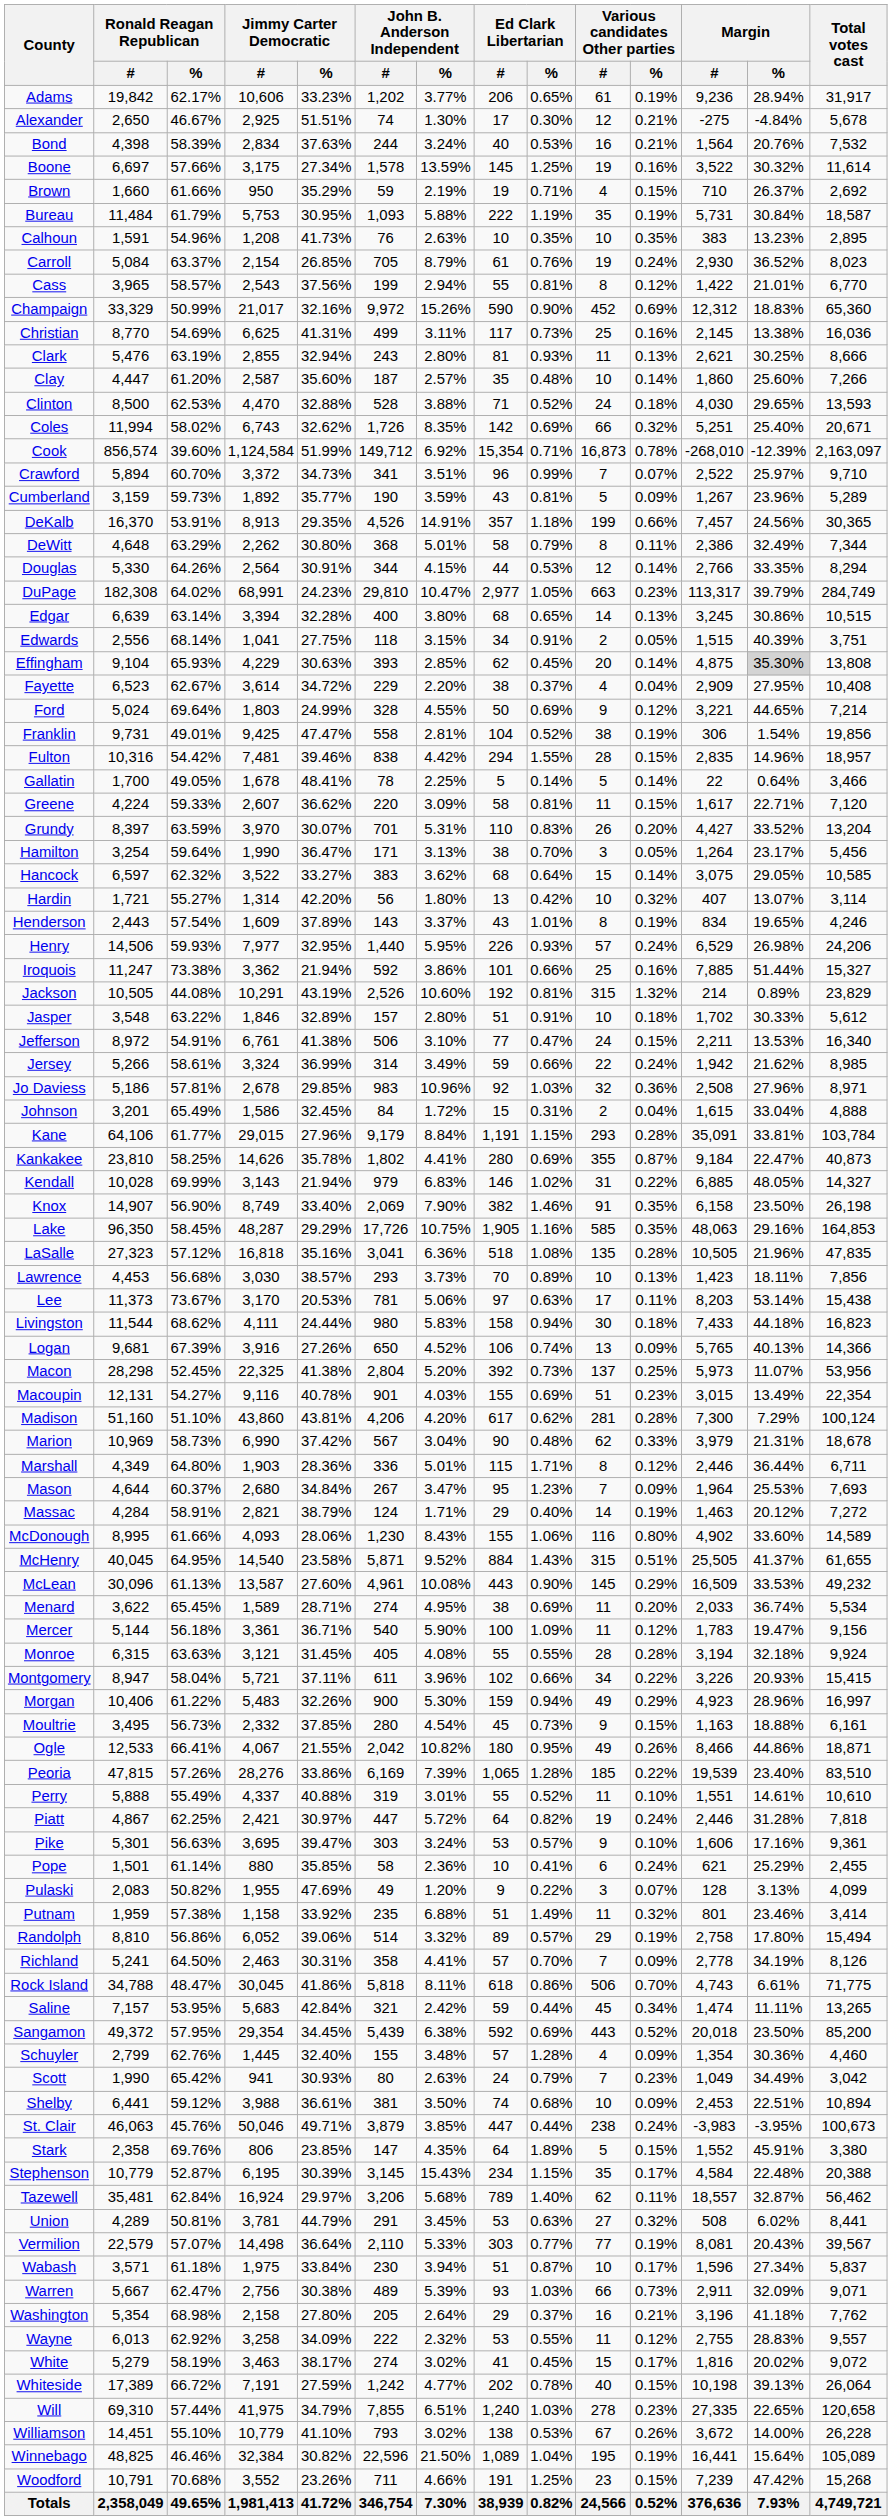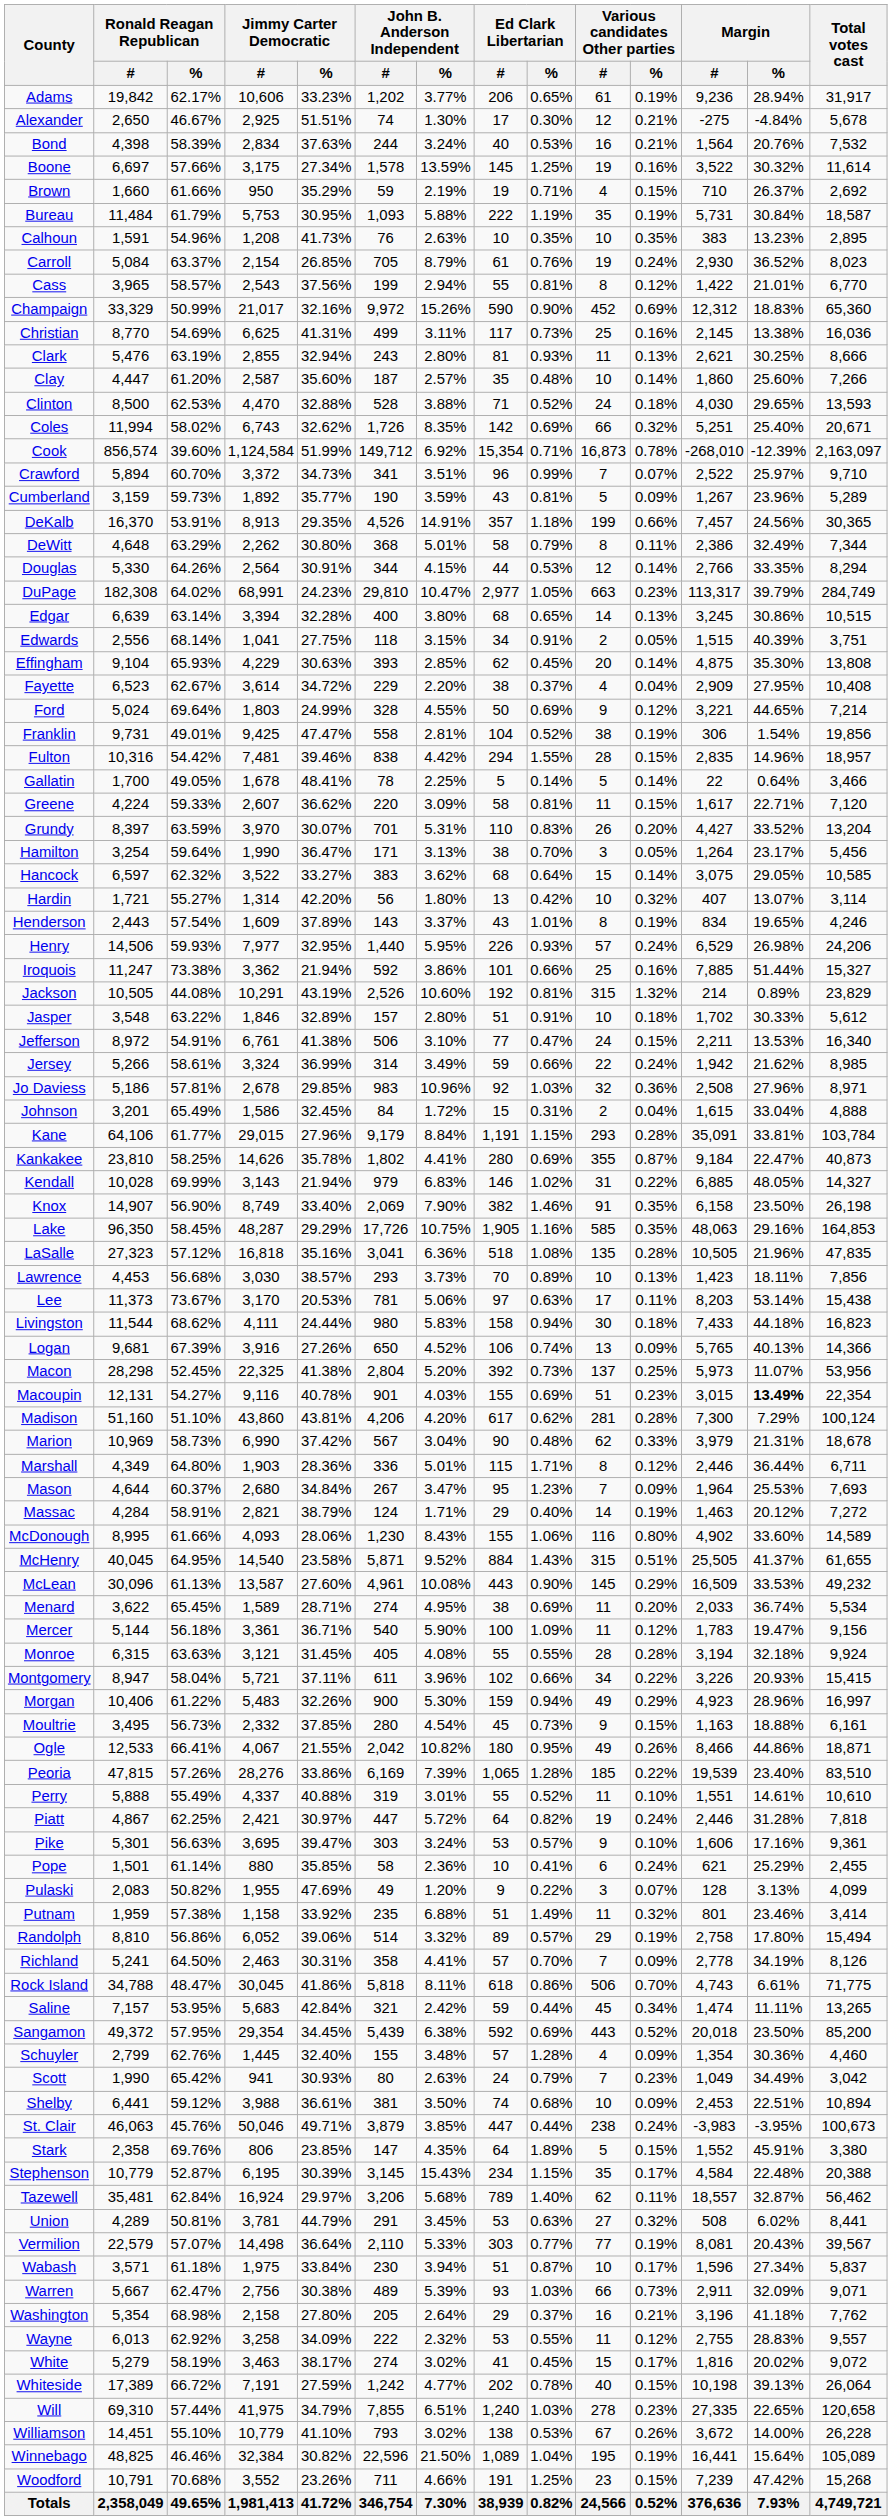Effingham | Margin / %: lightgrey background -> no background
Macoupin | Margin / %: normal -> bold
